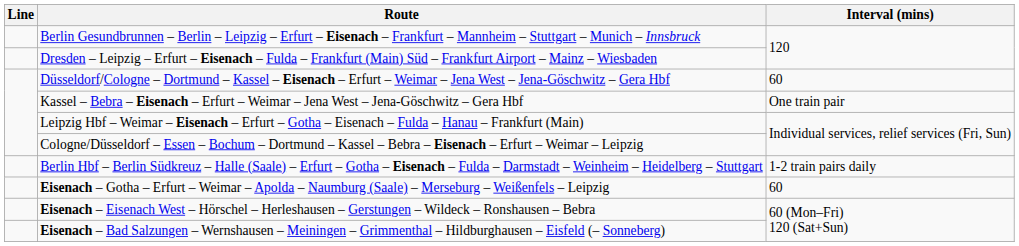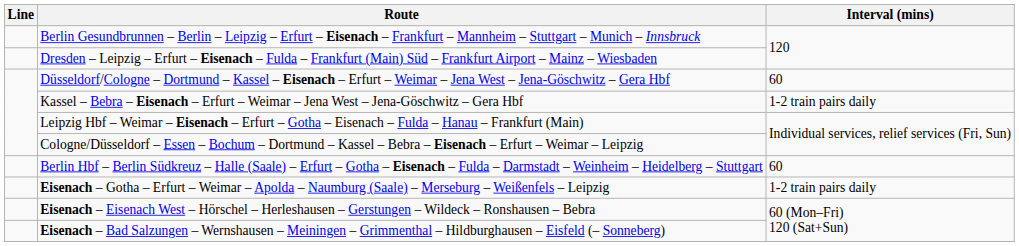row 5 | Interval (mins): One train pair -> 1-2 train pairs daily
row 8 | Interval (mins): 1-2 train pairs daily -> 60
row 9 | Interval (mins): 60 -> 1-2 train pairs daily
